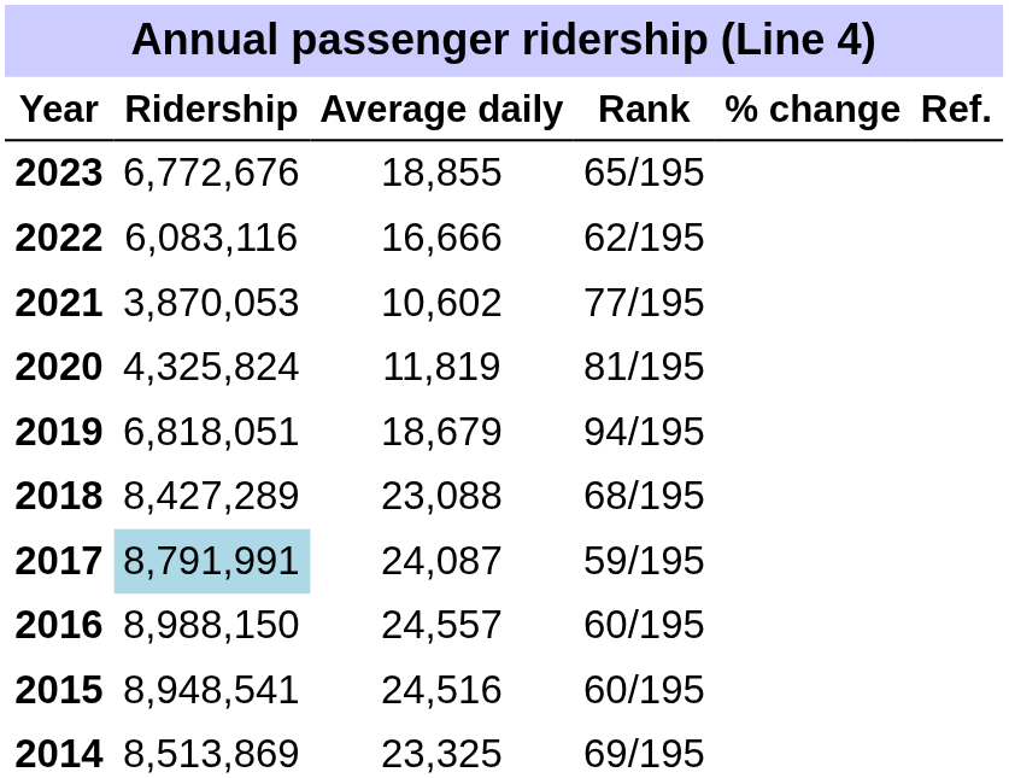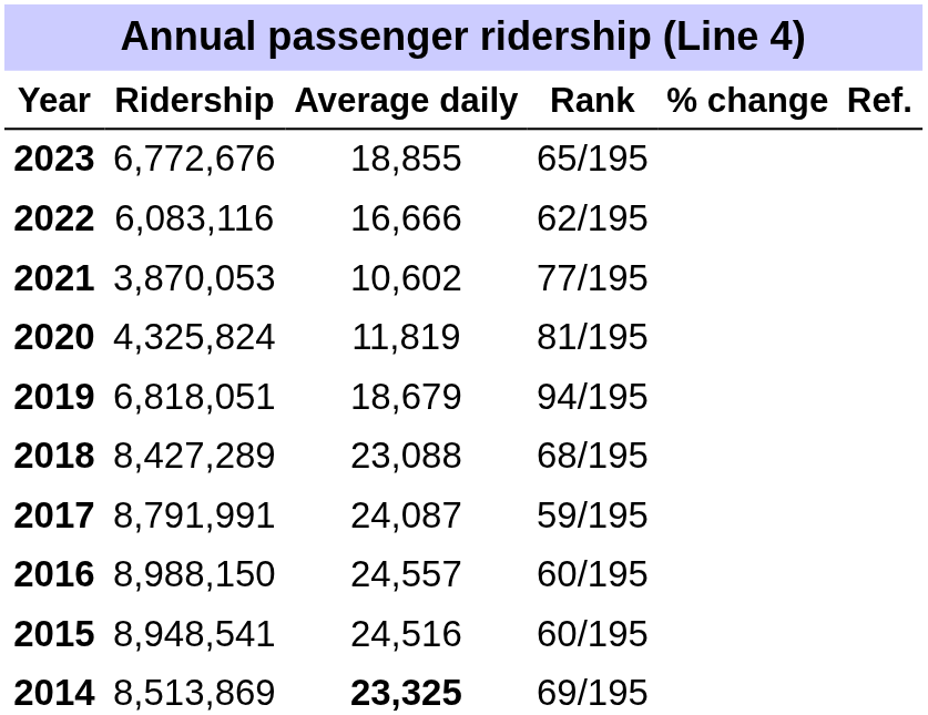2017 | Ridership: lightblue background -> no background
2014 | Average daily: normal -> bold
